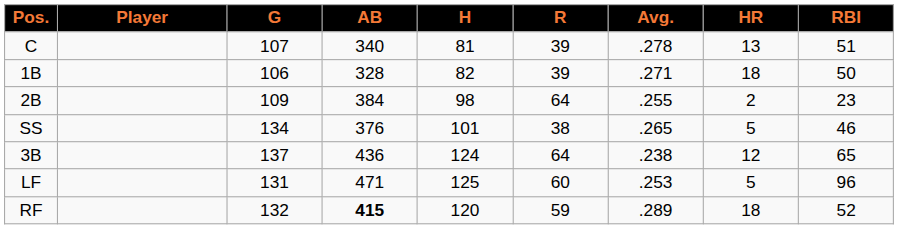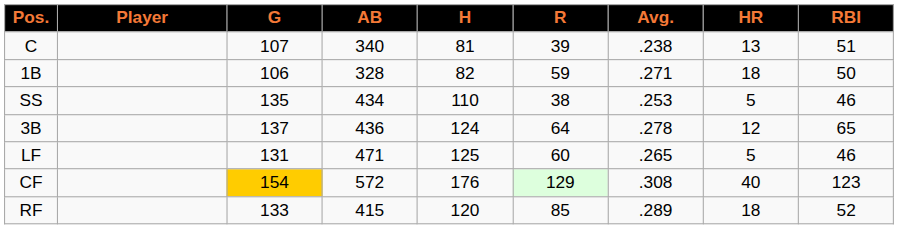C | Avg.: .278 -> .238
1B | R: 39 -> 59
- row: 2B | 109 | 384 | 98 | 64 | .255 | 2 | 23
SS | G: 134 -> 135
SS | AB: 376 -> 434
SS | H: 101 -> 110
SS | Avg.: .265 -> .253
3B | Avg.: .238 -> .278
LF | Avg.: .253 -> .265
LF | RBI: 96 -> 46
+ row: CF | 154 | 572 | 176 | 129 | .308 | 40 | 123
RF | G: 132 -> 133
RF | AB: bold -> normal
RF | R: 59 -> 85
